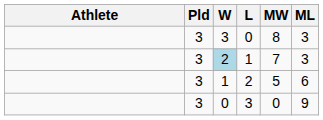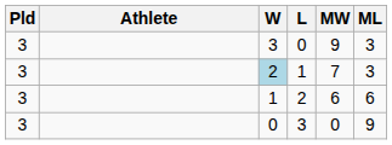columns swapped: Athlete <-> Pld
row 2 | MW: 8 -> 9
row 4 | MW: 5 -> 6
